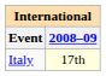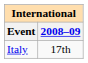Italy | 2008–09: lightyellow background -> no background
